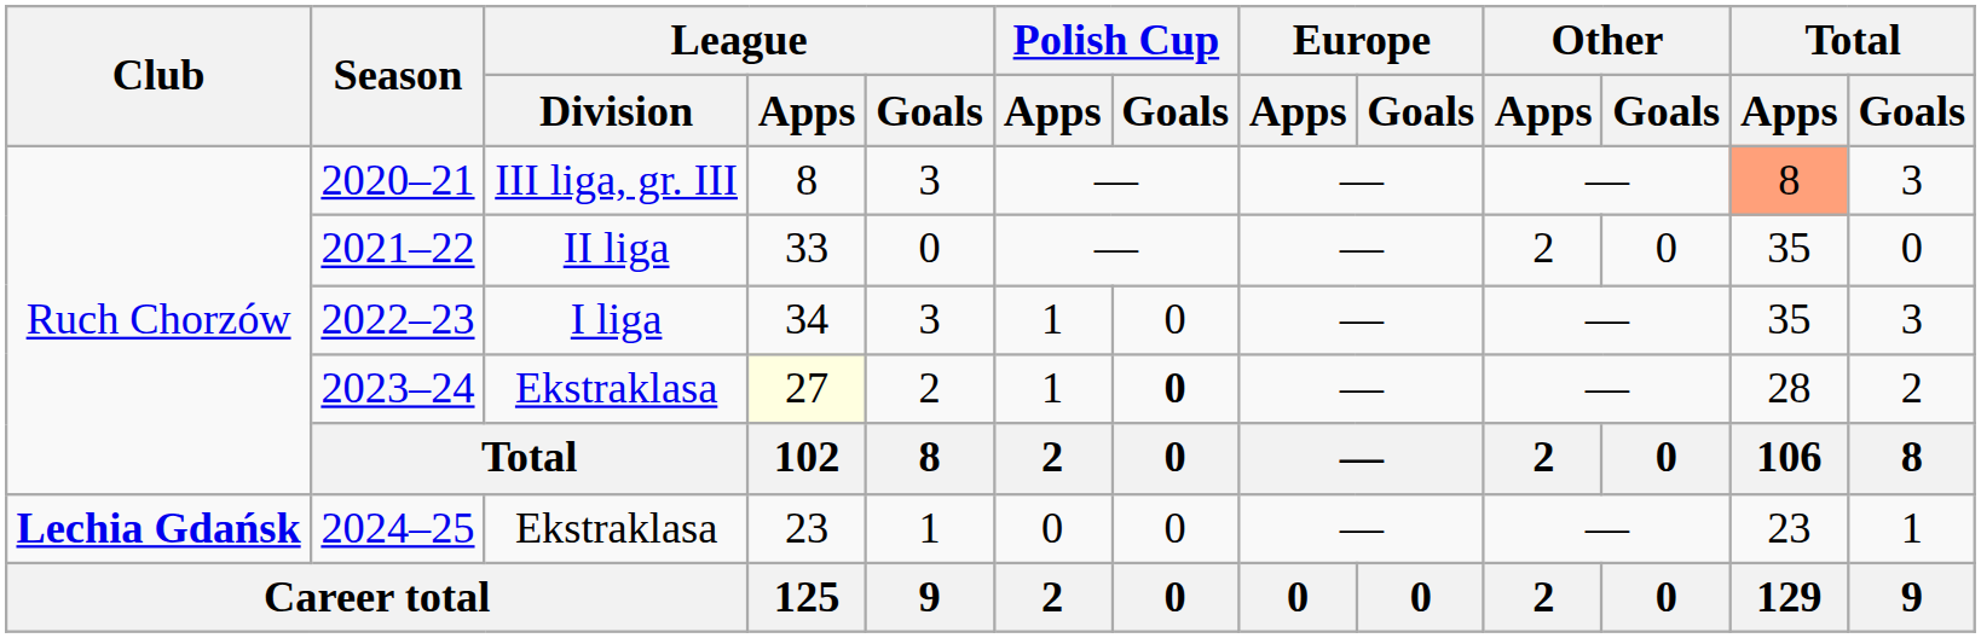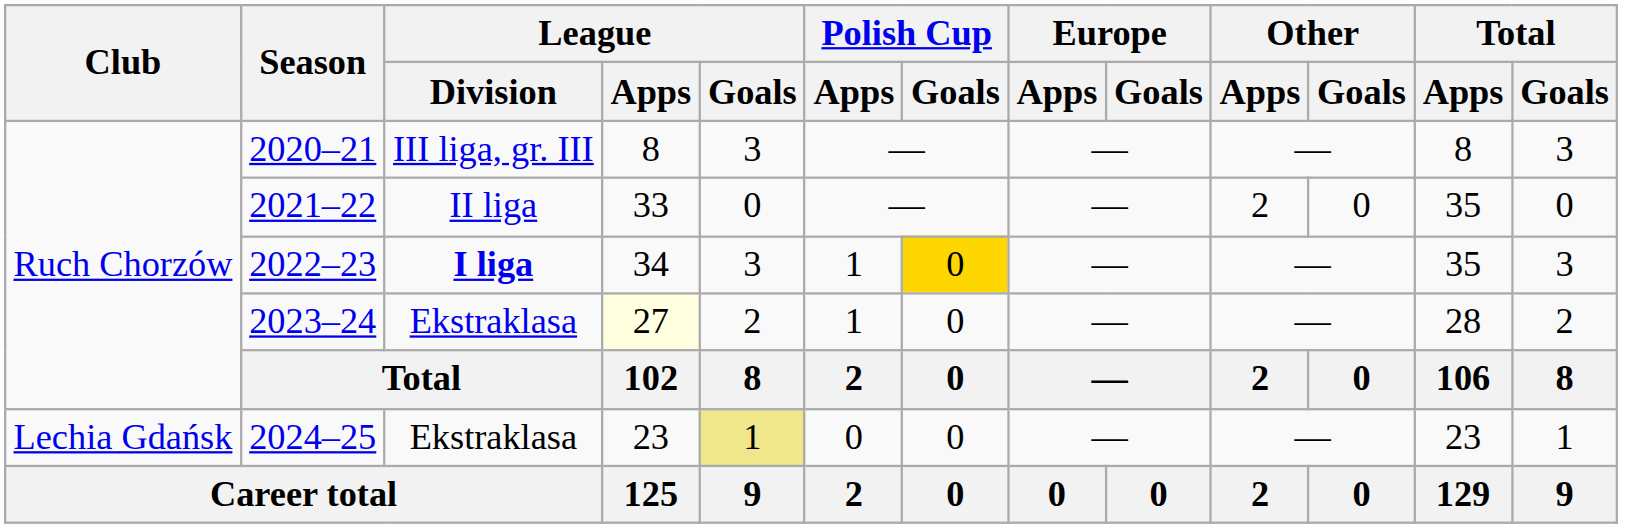2020–21 | Total / Apps: lightsalmon background -> no background
2022–23 | League / Division: normal -> bold
2022–23 | Polish Cup / Goals: no background -> gold background
2023–24 | Polish Cup / Goals: bold -> normal
2024–25 | Club: bold -> normal
2024–25 | League / Goals: no background -> khaki background
